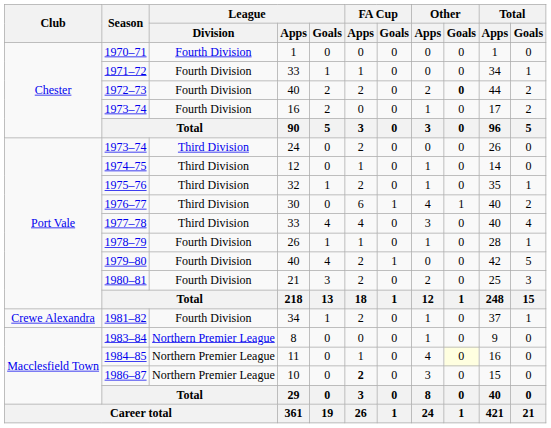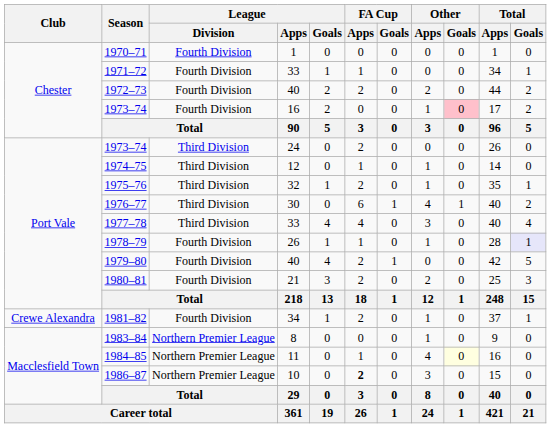1972–73 | Other / Goals: bold -> normal
1973–74 / 16 | Other / Goals: no background -> pink background
1978–79 | Total / Goals: no background -> lavender background
